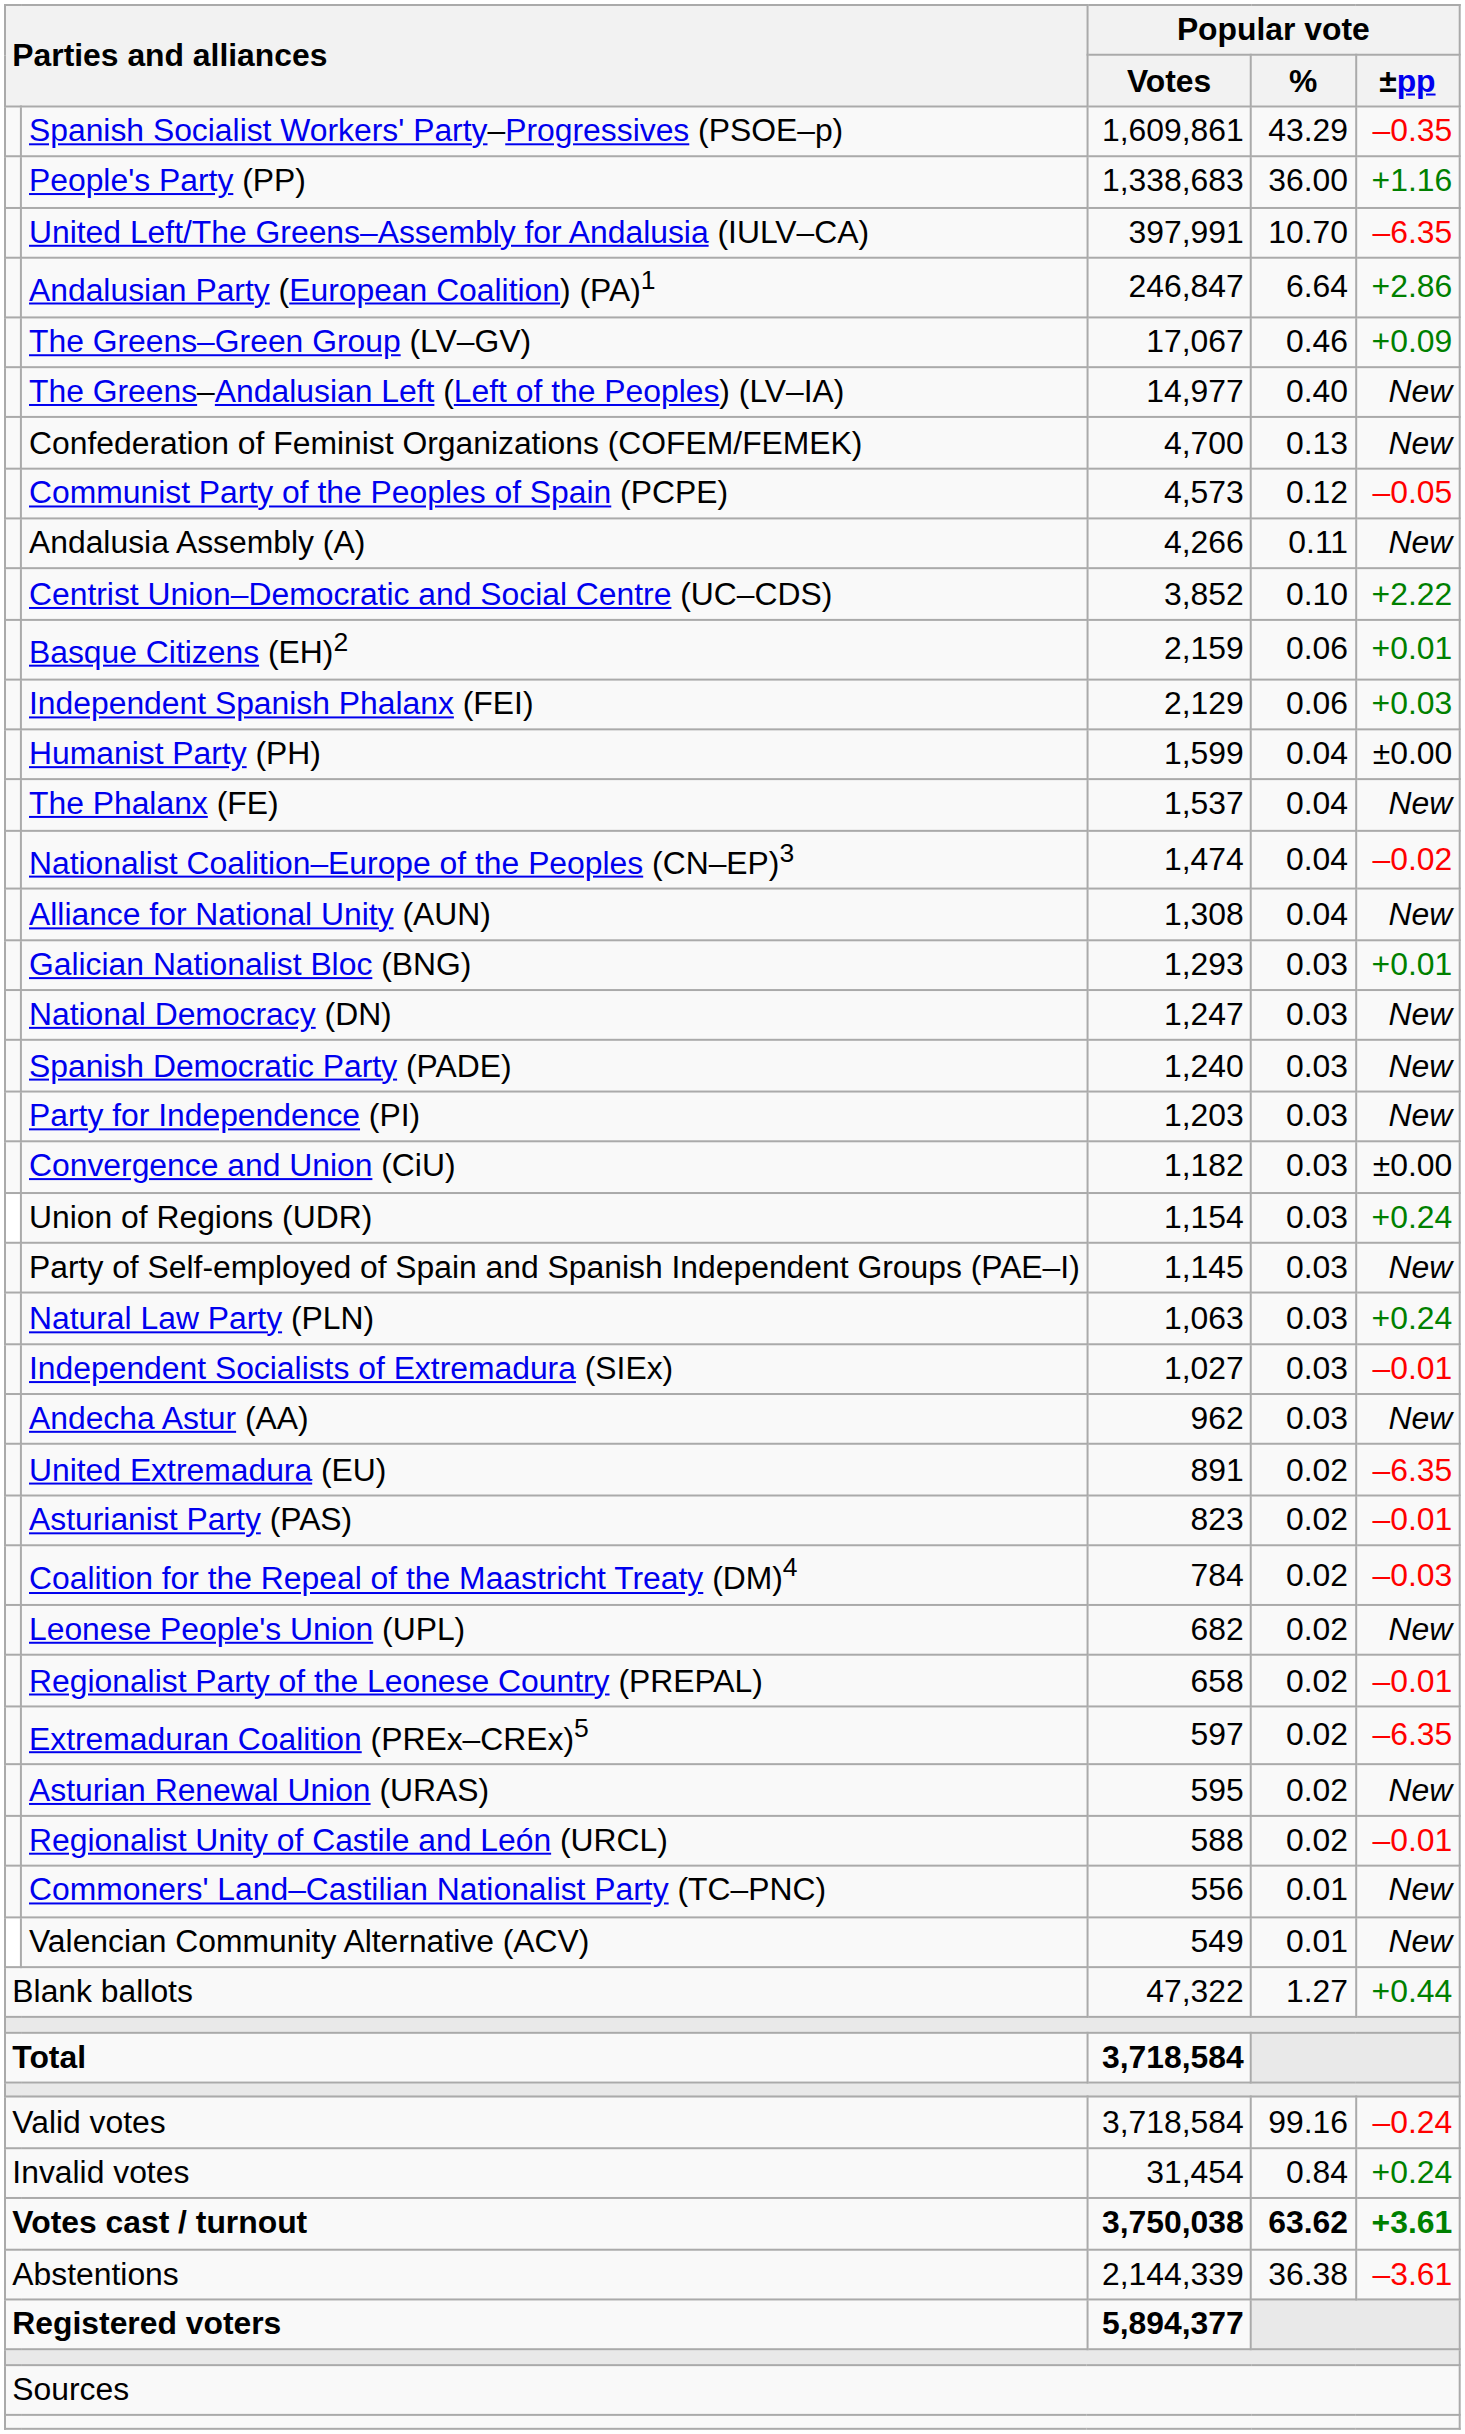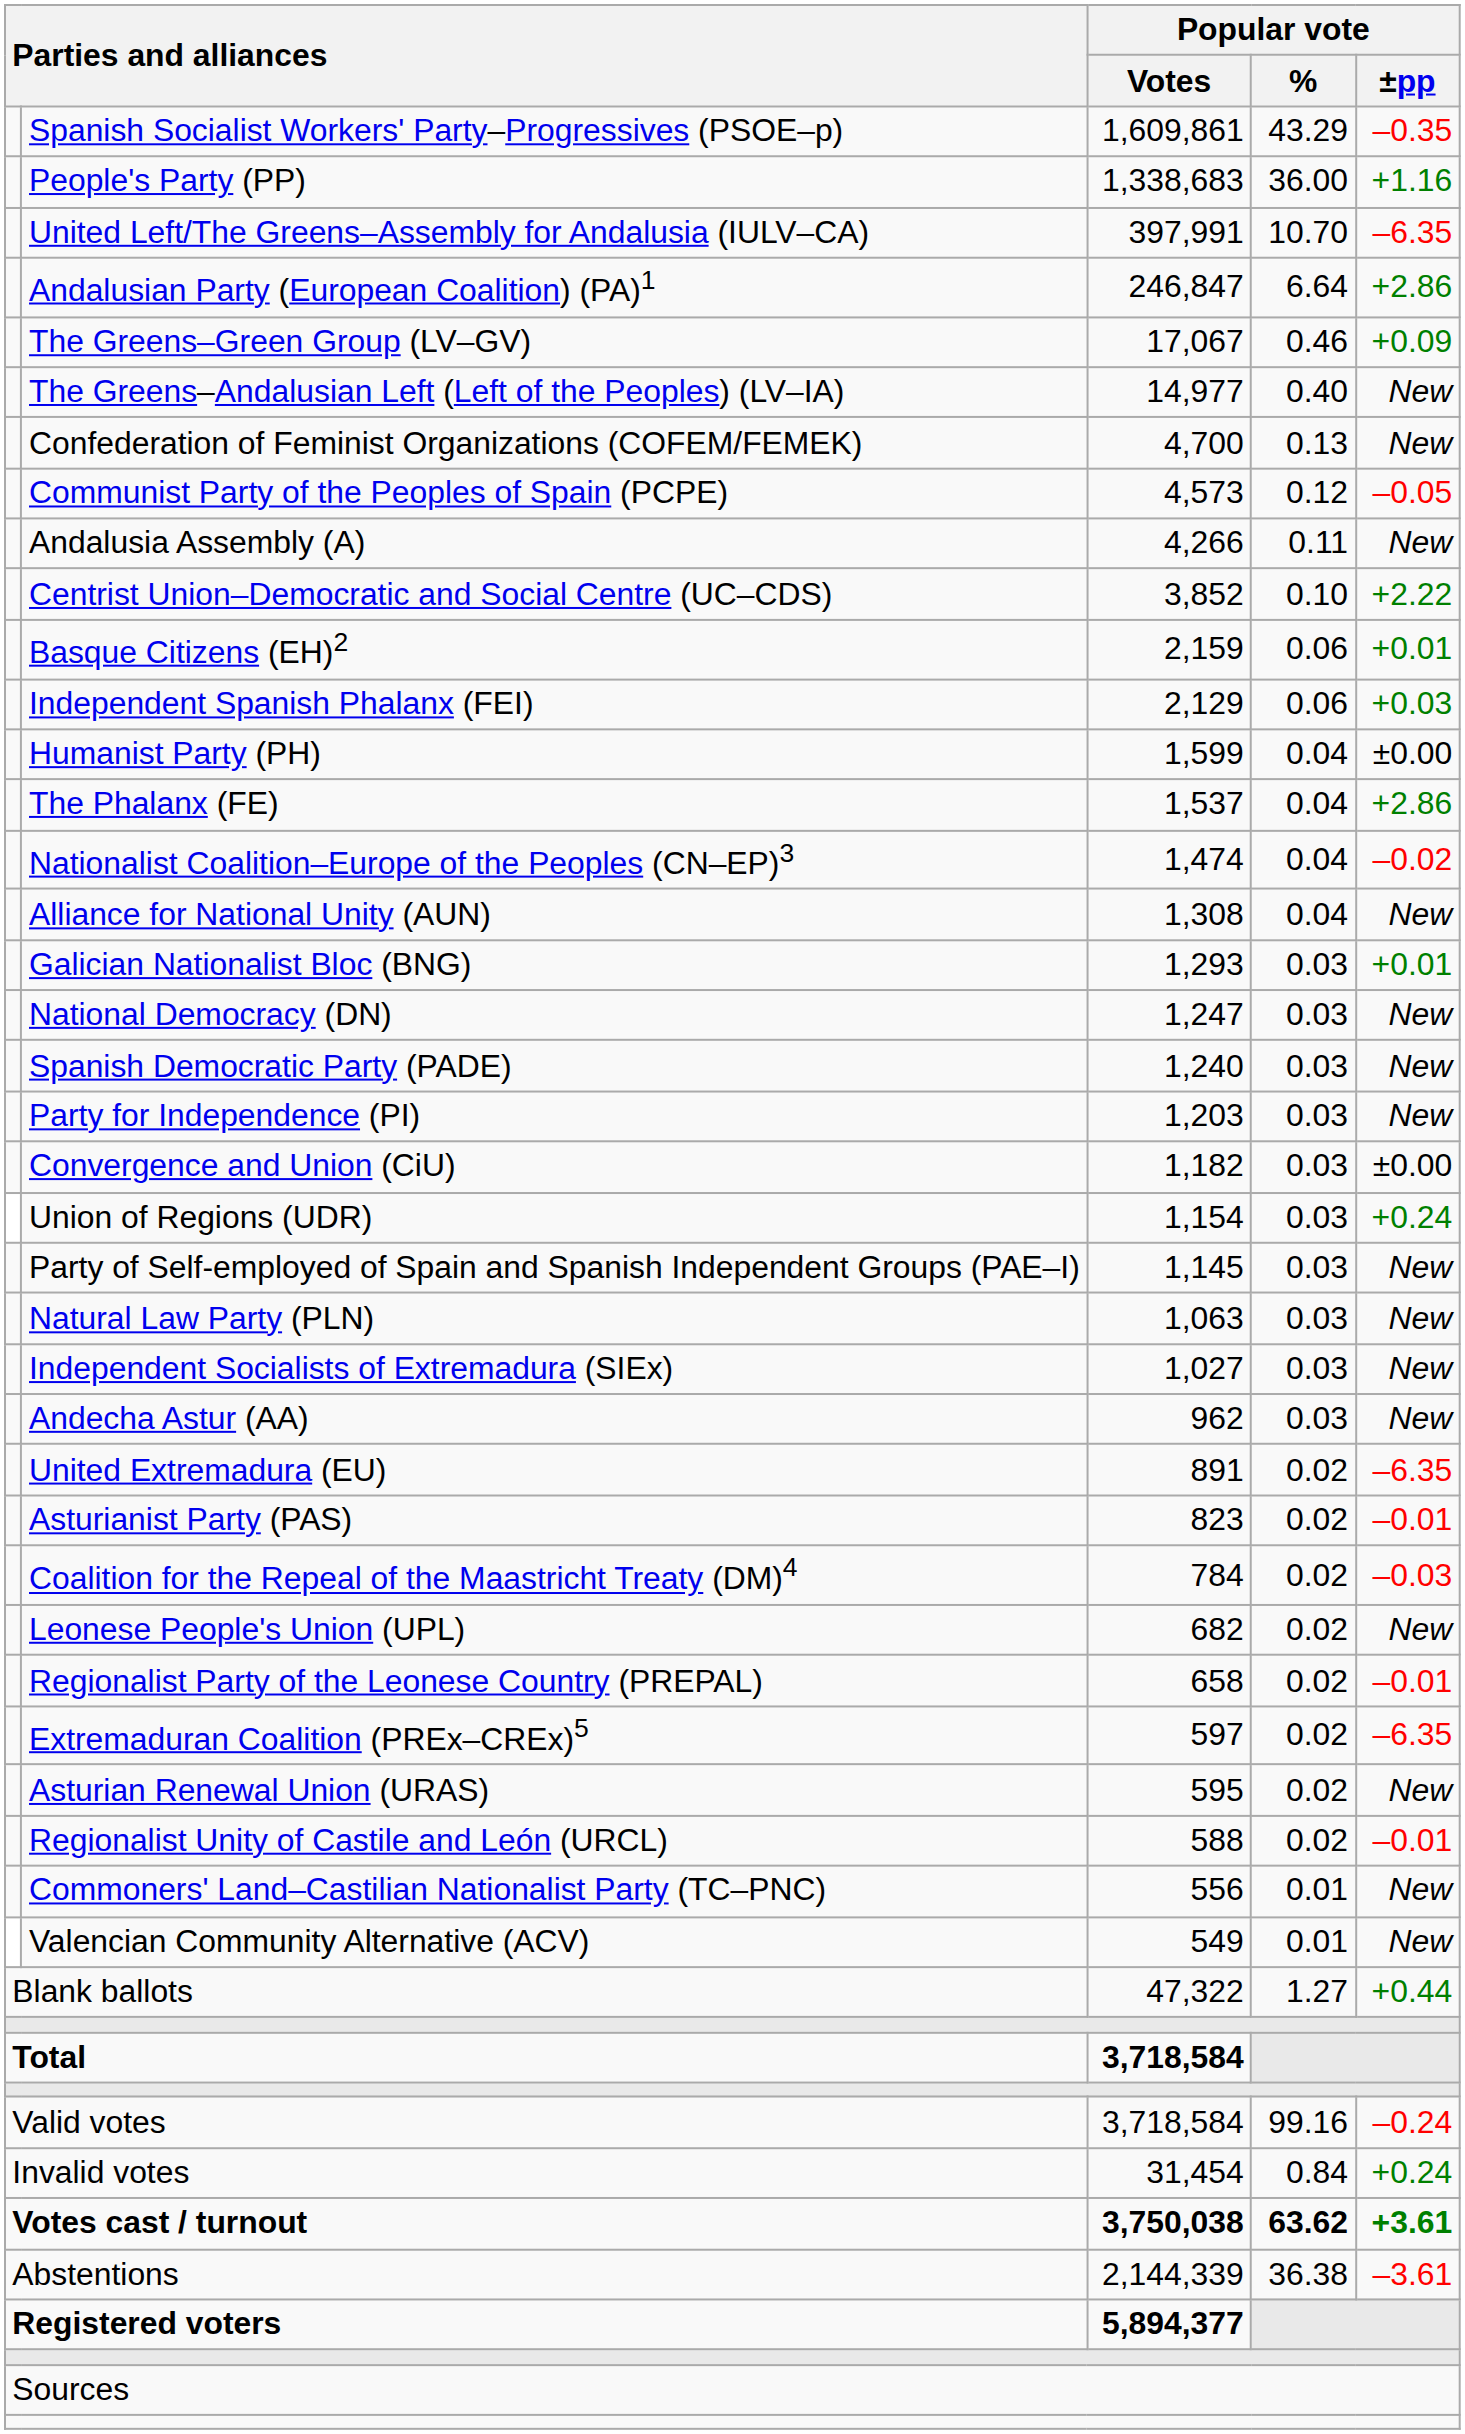The Phalanx (FE) | Popular vote / ±pp: New -> +2.86
Natural Law Party (PLN) | Popular vote / ±pp: +0.24 -> New
Independent Socialists of Extremadura (SIEx) | Popular vote / ±pp: –0.01 -> New
